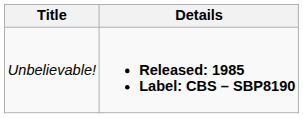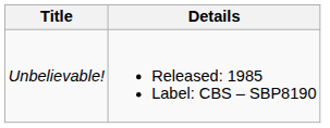Unbelievable! | Details: bold -> normal
